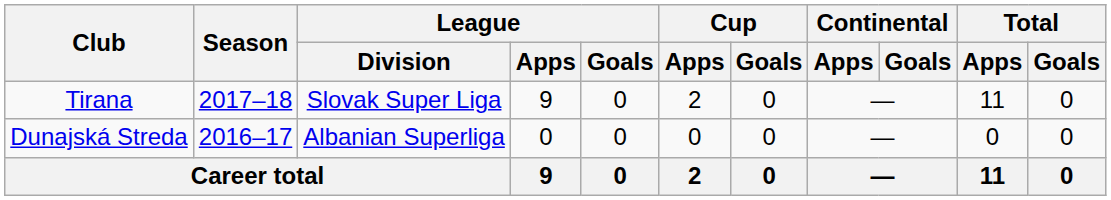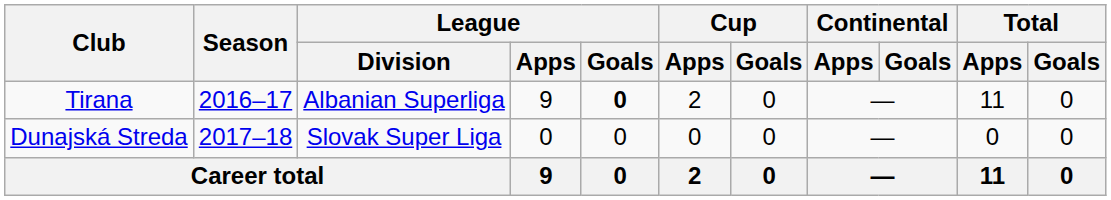Tirana | Season: 2017–18 -> 2016–17
Tirana | League / Division: Slovak Super Liga -> Albanian Superliga
Tirana | League / Goals: normal -> bold
Dunajská Streda | Season: 2016–17 -> 2017–18
Dunajská Streda | League / Division: Albanian Superliga -> Slovak Super Liga
